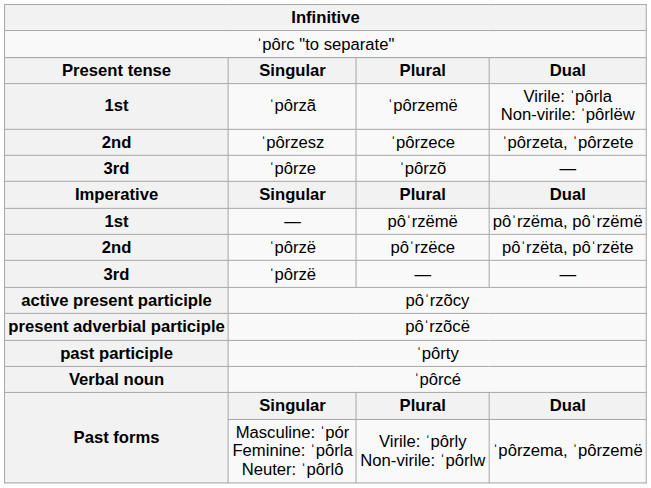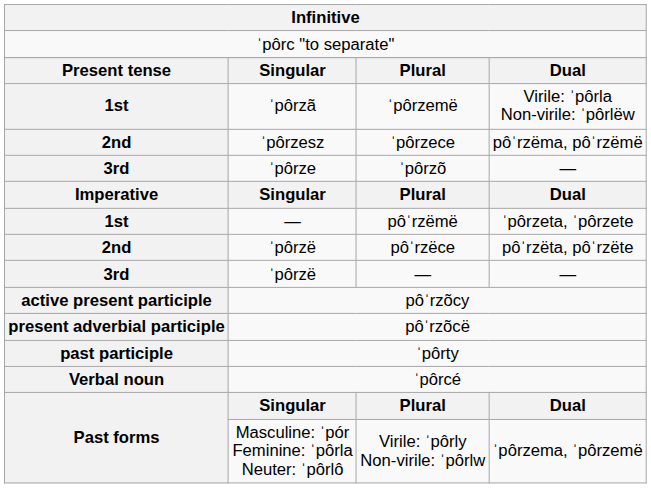ˈpôrzece | column 4: ˈpôrzeta, ˈpôrzete -> pôˈrzëma, pôˈrzëmë
pôˈrzëmë | column 4: pôˈrzëma, pôˈrzëmë -> ˈpôrzeta, ˈpôrzete
